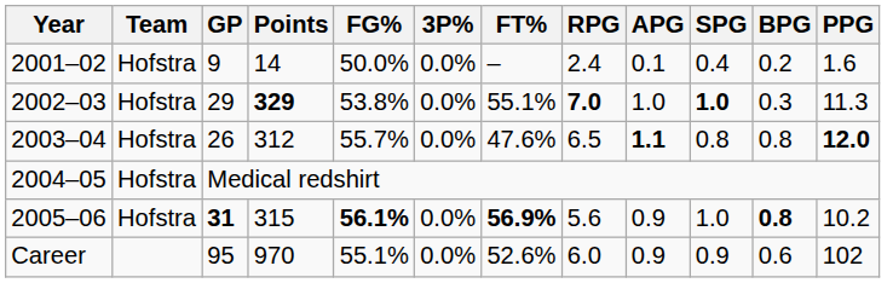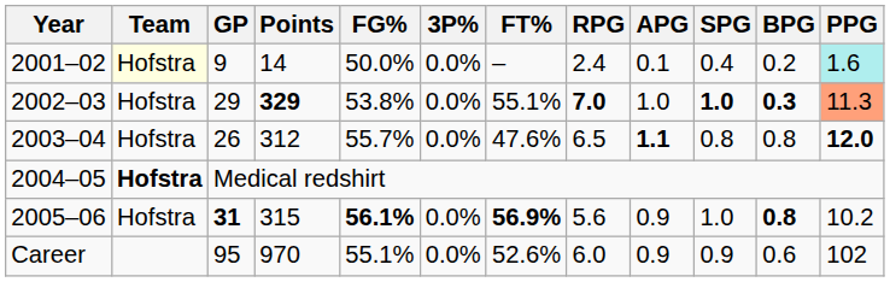2001–02 | Team: no background -> lightyellow background
2001–02 | PPG: no background -> paleturquoise background
2002–03 | BPG: normal -> bold
2002–03 | PPG: no background -> lightsalmon background
2004–05 | Team: normal -> bold
